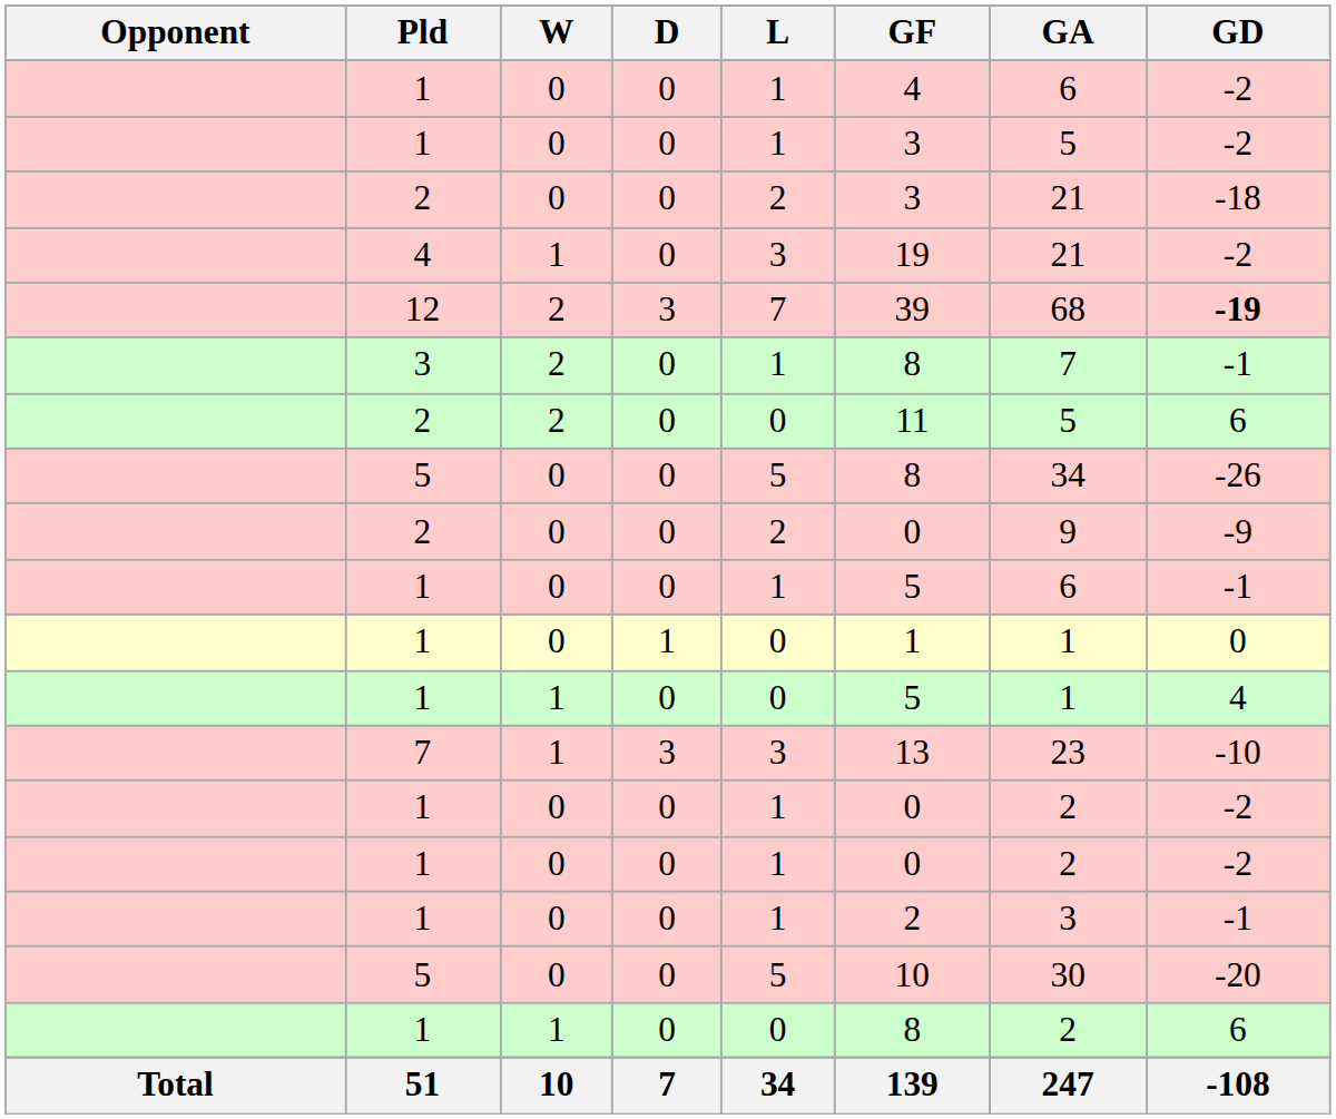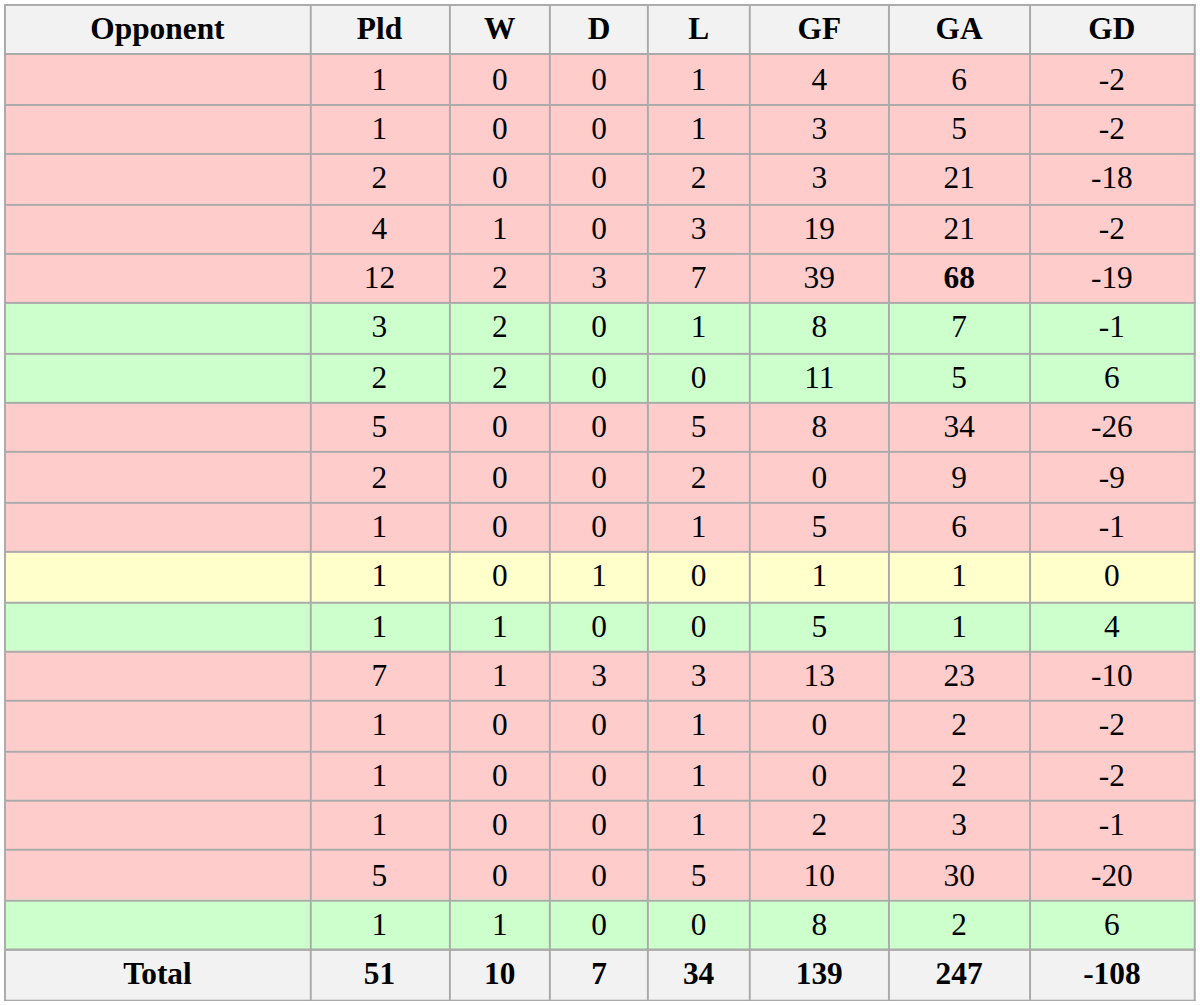12 | GA: normal -> bold
12 | GD: bold -> normal
